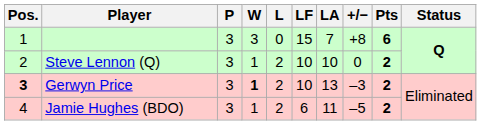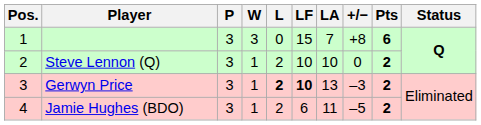Gerwyn Price | Pos.: bold -> normal
Gerwyn Price | W: bold -> normal
Gerwyn Price | L: normal -> bold
Gerwyn Price | LF: normal -> bold
